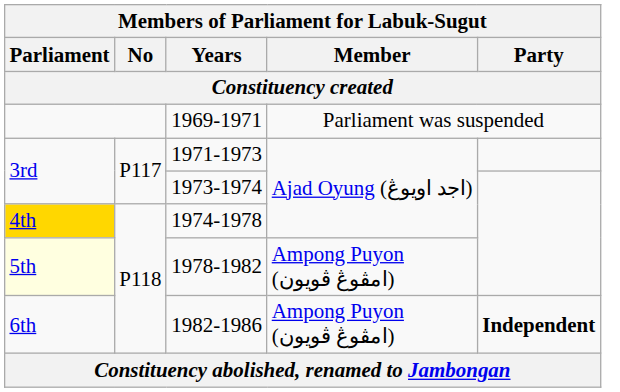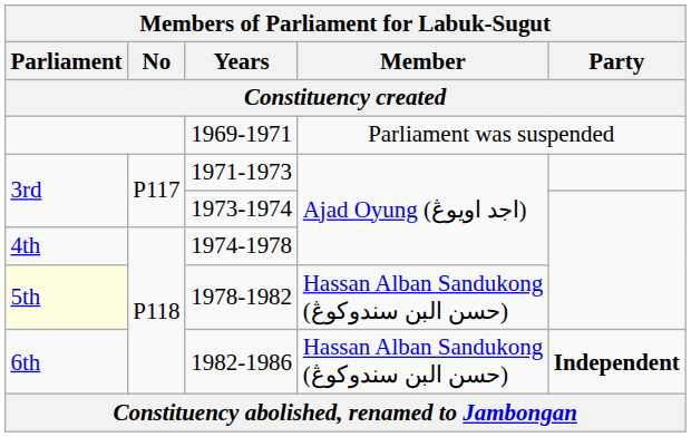1974-1978 | Parliament: gold background -> no background
1978-1982 | Member: Ampong Puyon (امڤوڠ ڤويون) -> Hassan Alban Sandukong (حسن البن سندوكوڠ)
1982-1986 | Member: Ampong Puyon (امڤوڠ ڤويون) -> Hassan Alban Sandukong (حسن البن سندوكوڠ)
